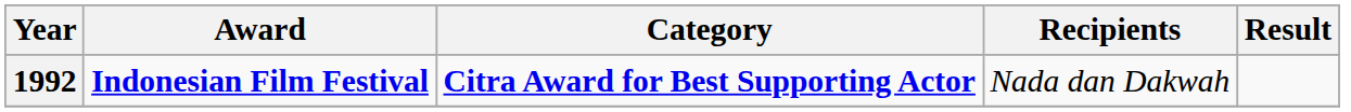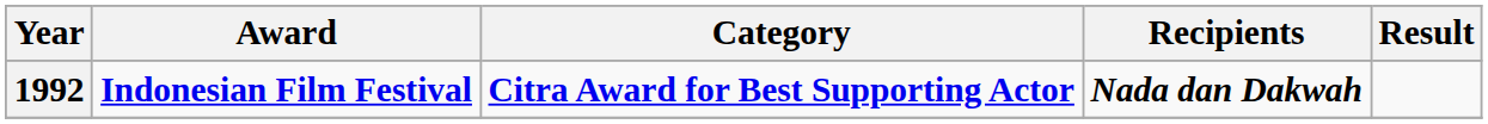1992 | Recipients: normal -> bold
